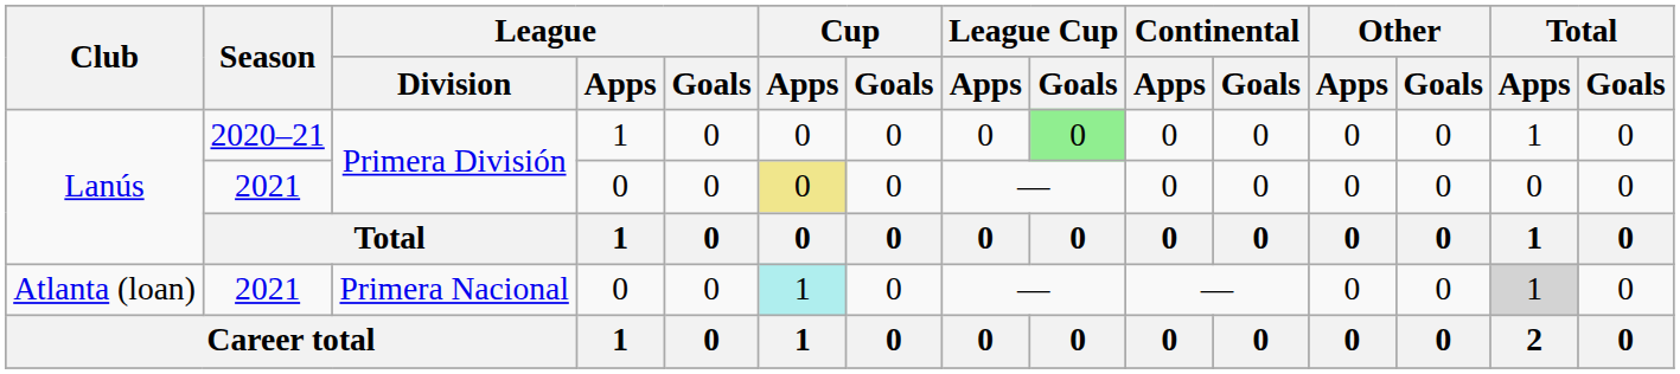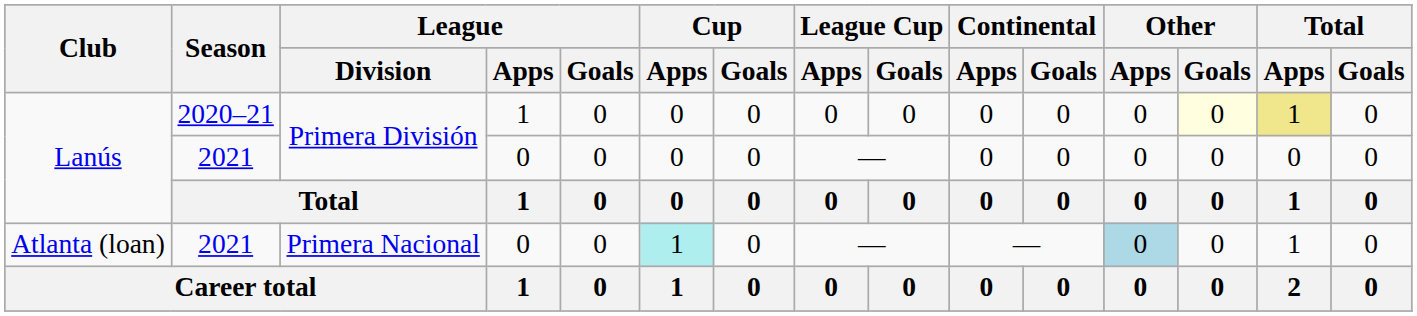Lanús / 2020–21 | League Cup / Goals: lightgreen background -> no background
Lanús / 2020–21 | Other / Goals: no background -> lightyellow background
Lanús / 2020–21 | Total / Apps: no background -> khaki background
Lanús / 2021 | Cup / Apps: khaki background -> no background
Atlanta (loan) | Other / Apps: no background -> lightblue background
Atlanta (loan) | Total / Apps: lightgrey background -> no background
